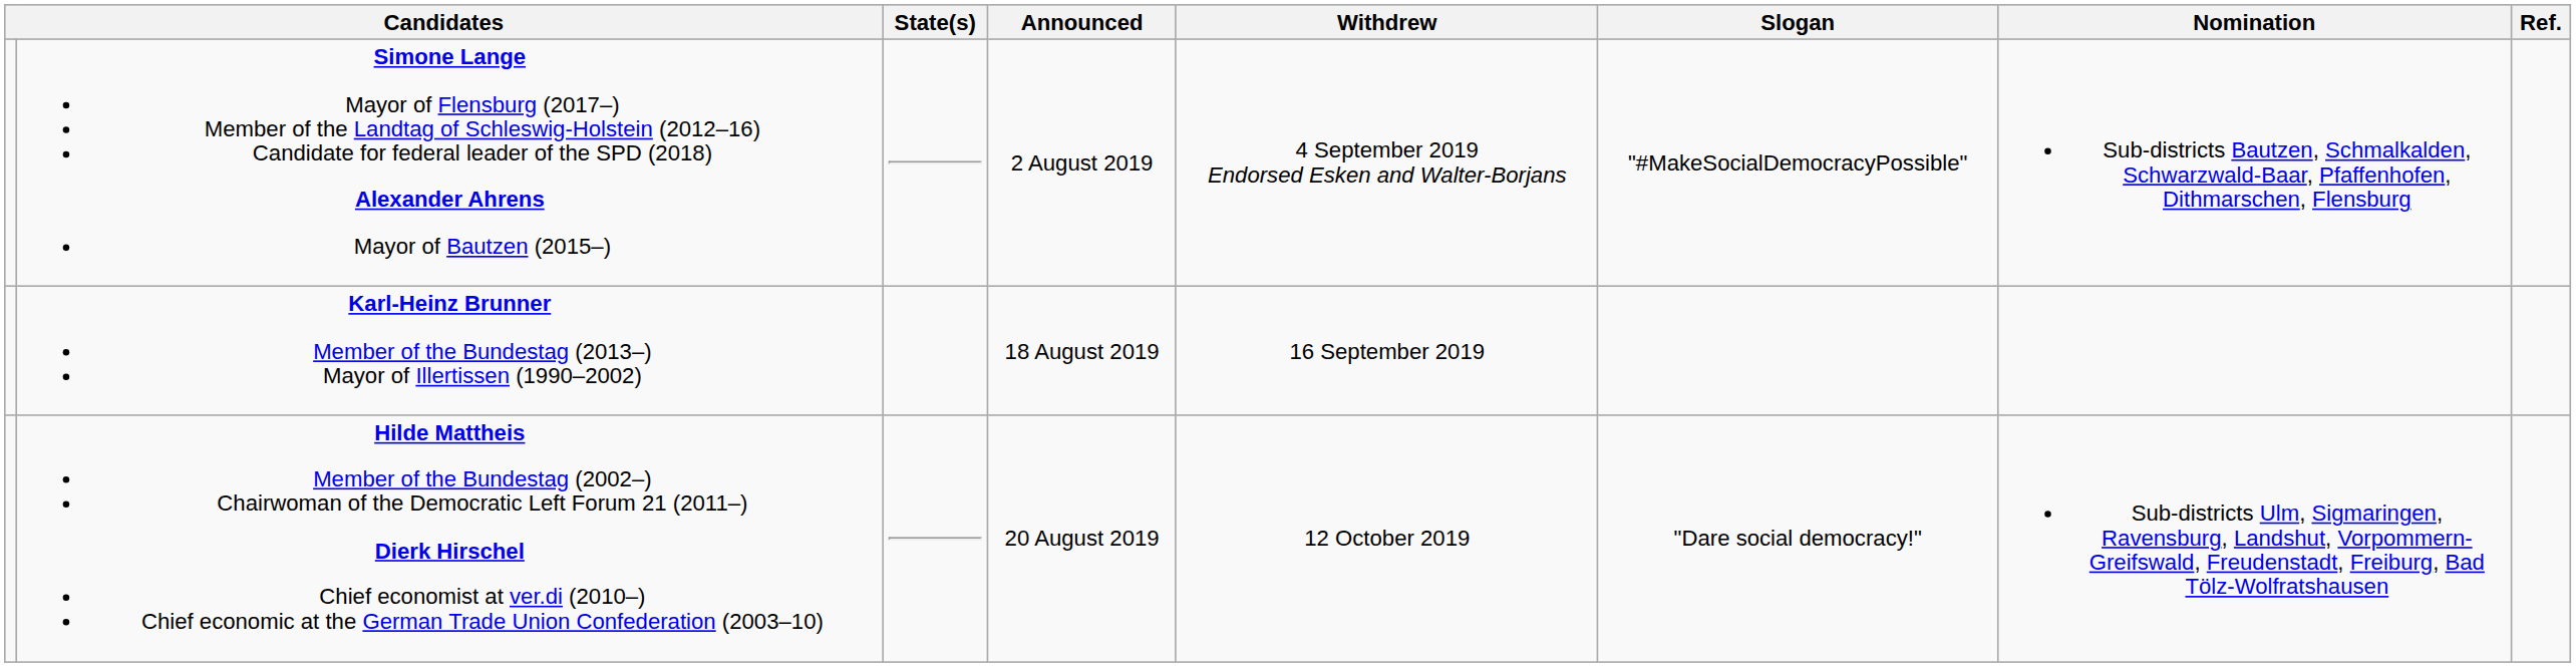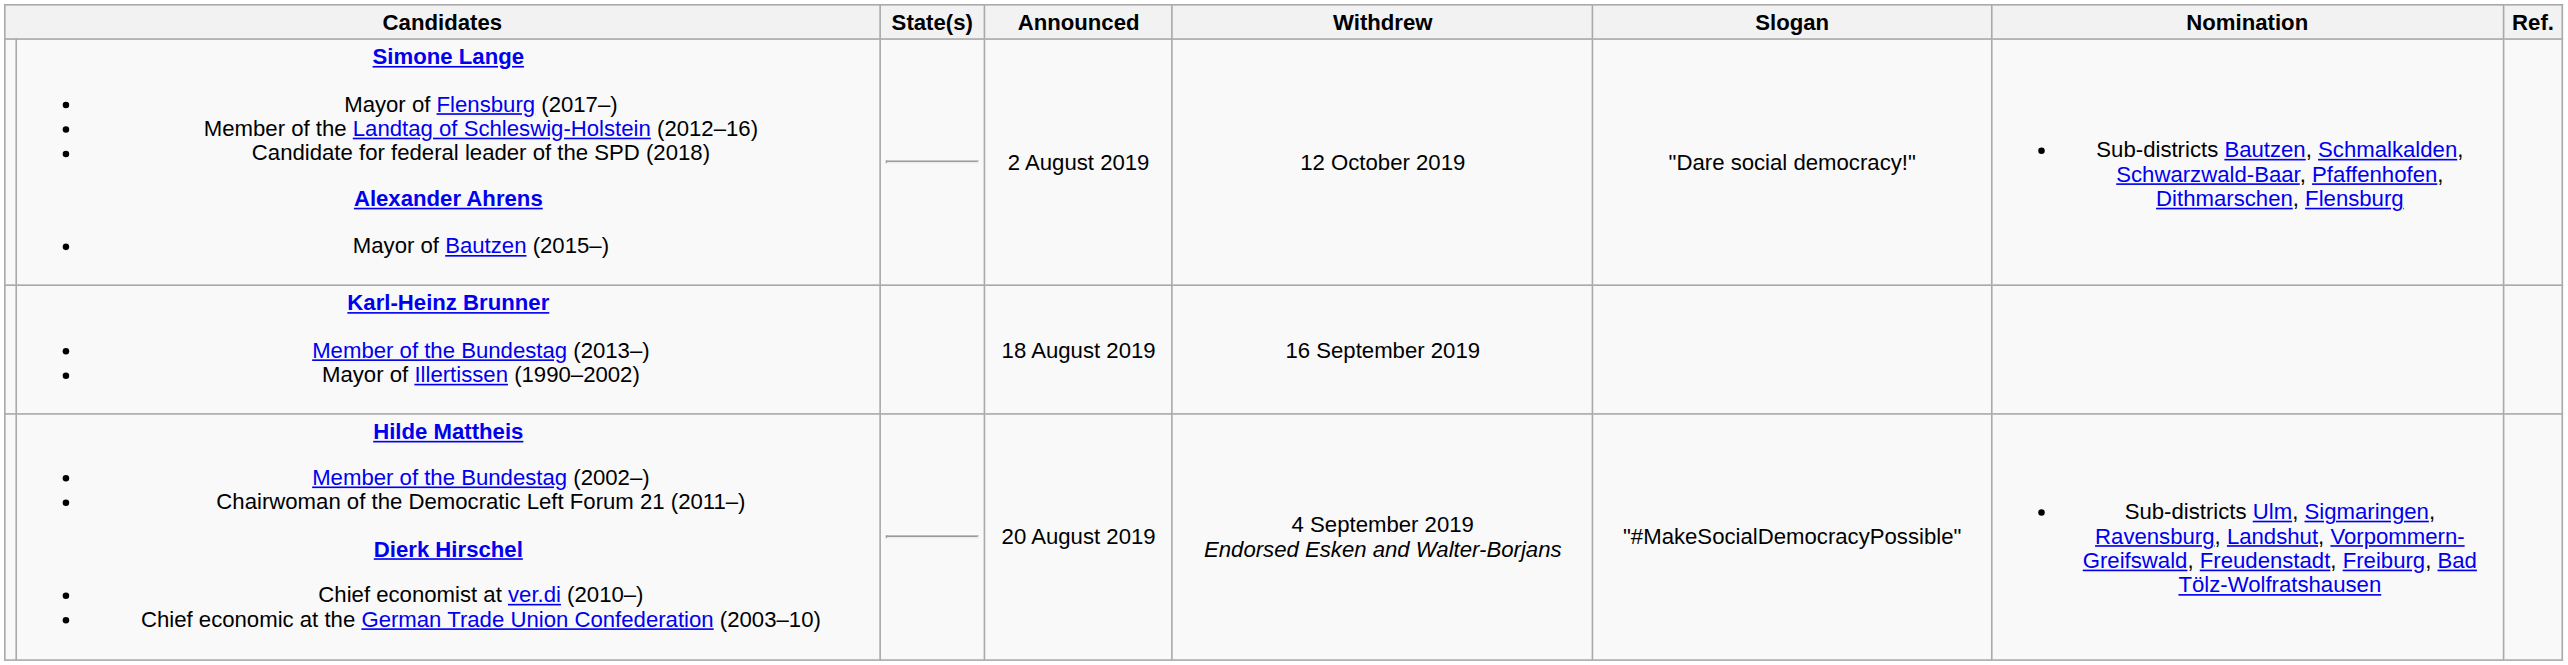row 2 | Withdrew: 4 September 2019 Endorsed Esken and Walter-Borjans -> 12 October 2019
row 2 | Slogan: "#MakeSocialDemocracyPossible" -> "Dare social democracy!"
row 4 | Withdrew: 12 October 2019 -> 4 September 2019 Endorsed Esken and Walter-Borjans
row 4 | Slogan: "Dare social democracy!" -> "#MakeSocialDemocracyPossible"
